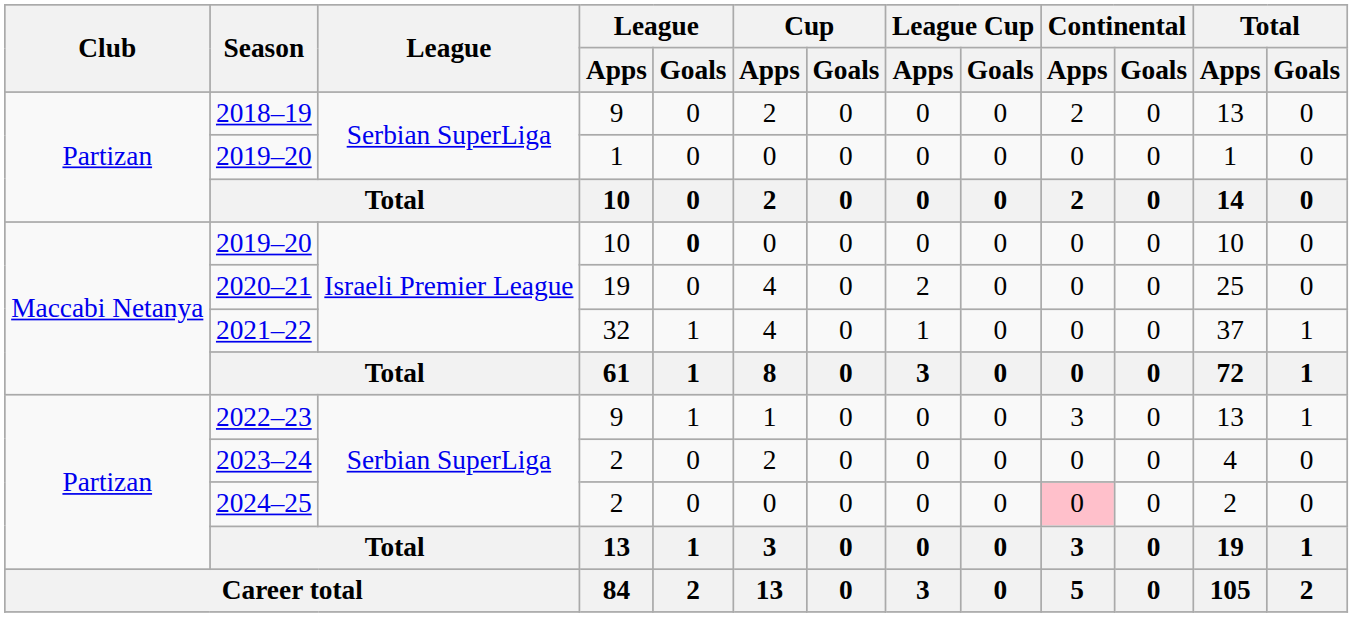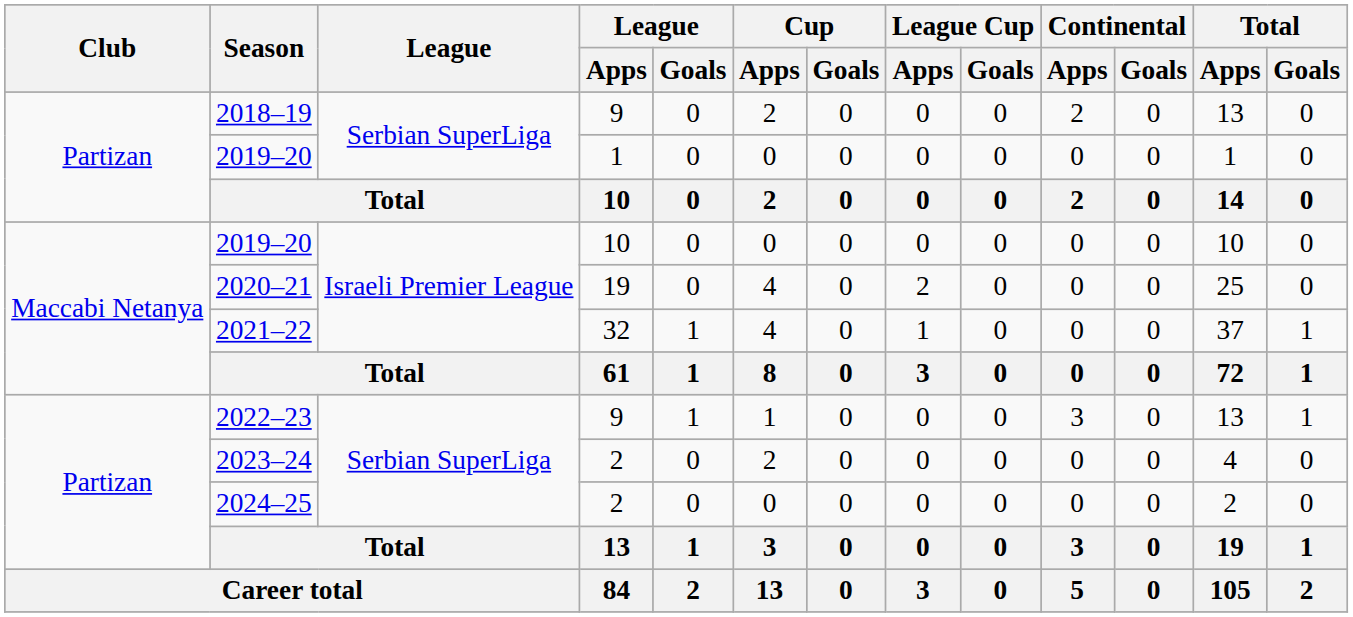2019–20 / 10 | League / Goals: bold -> normal
2024–25 | Continental / Apps: pink background -> no background
